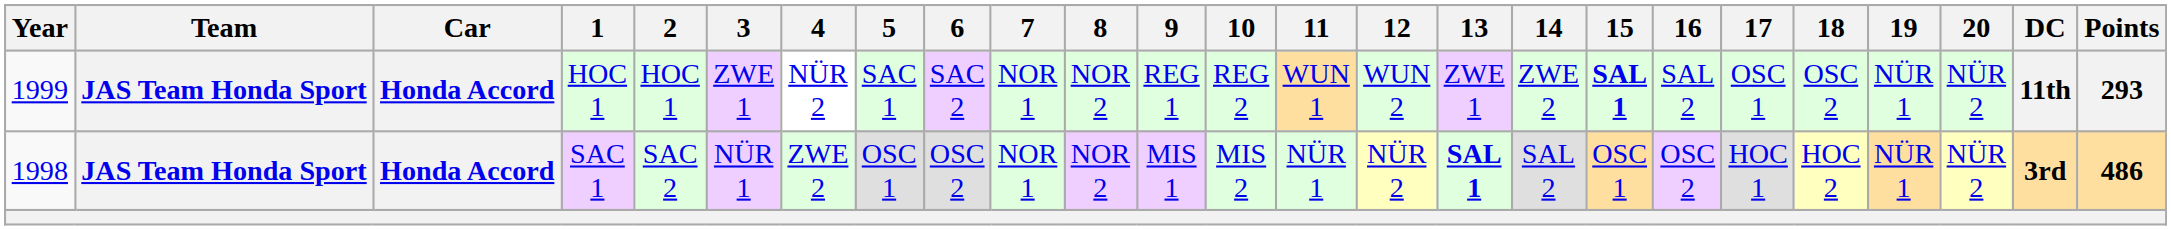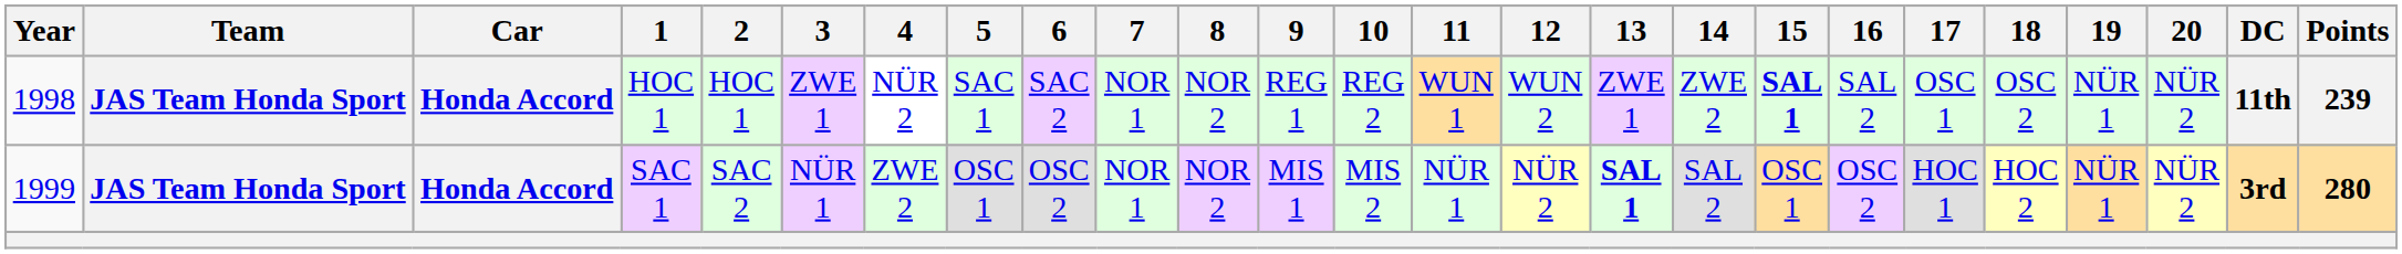row 2 | Year: 1999 -> 1998
row 2 | Points: 293 -> 239
row 3 | Year: 1998 -> 1999
row 3 | Points: 486 -> 280
